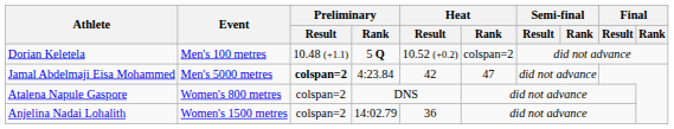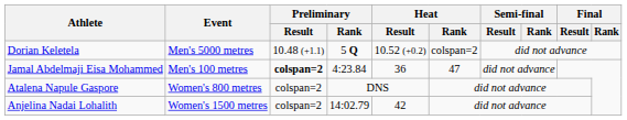Dorian Keletela | Event: Men's 100 metres -> Men's 5000 metres
Jamal Abdelmaji Eisa Mohammed | Event: Men's 5000 metres -> Men's 100 metres
Jamal Abdelmaji Eisa Mohammed | Heat / Result: 42 -> 36
Anjelina Nadai Lohalith | Heat / Result: 36 -> 42
